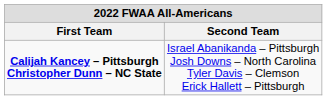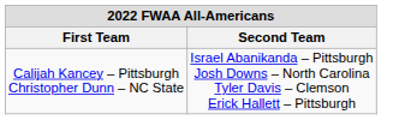Calijah Kancey – Pittsburgh Christopher Dunn – NC State | First Team: bold -> normal
